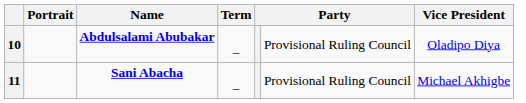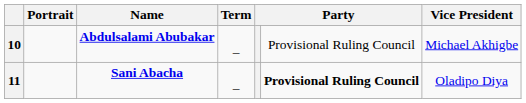10 | Vice President: Oladipo Diya -> Michael Akhigbe
11 | column 6: normal -> bold
11 | Vice President: Michael Akhigbe -> Oladipo Diya
